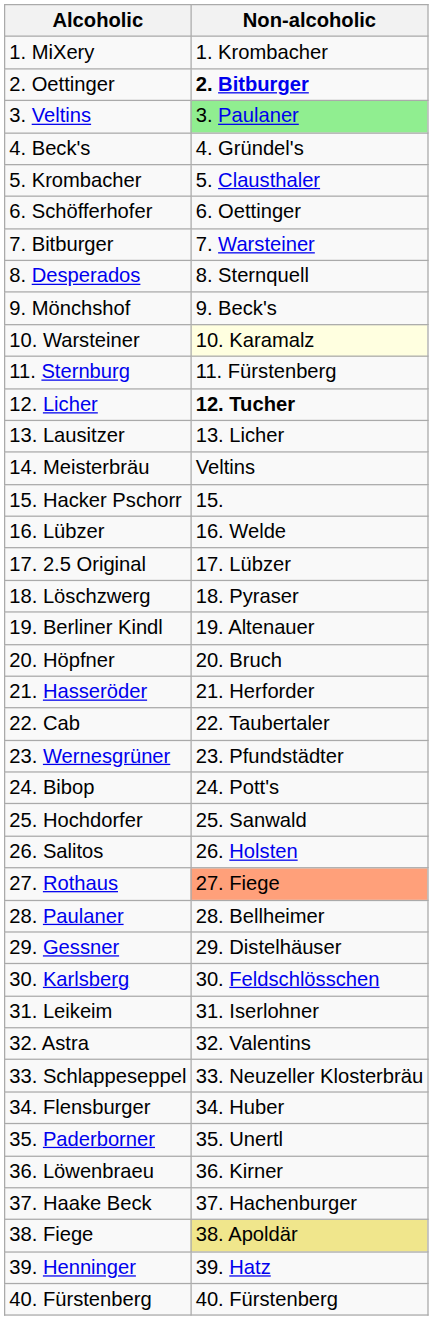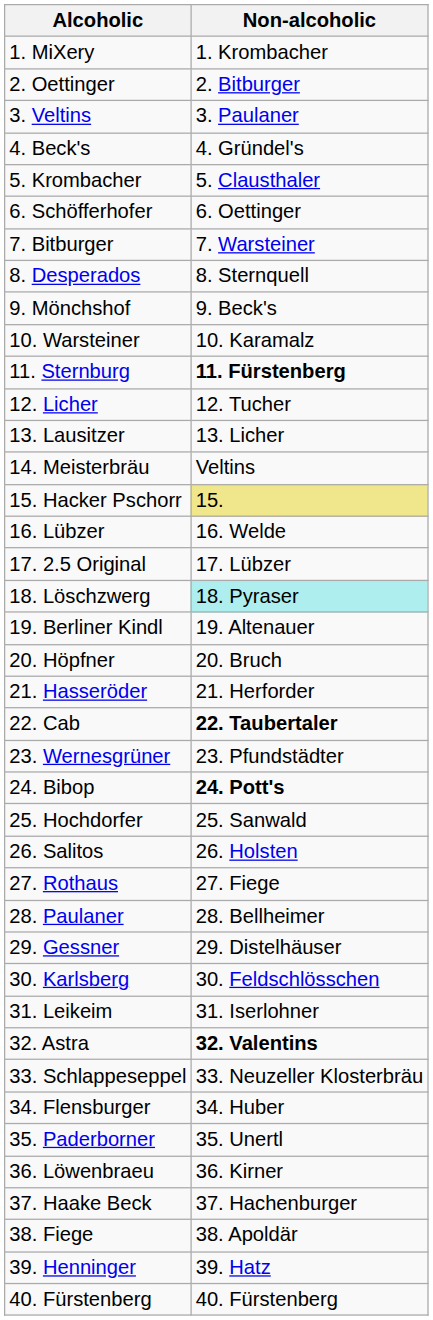2. Oettinger | Non-alcoholic: bold -> normal
3. Veltins | Non-alcoholic: lightgreen background -> no background
10. Warsteiner | Non-alcoholic: lightyellow background -> no background
11. Sternburg | Non-alcoholic: normal -> bold
12. Licher | Non-alcoholic: bold -> normal
15. Hacker Pschorr | Non-alcoholic: no background -> khaki background
18. Löschzwerg | Non-alcoholic: no background -> paleturquoise background
22. Cab | Non-alcoholic: normal -> bold
24. Bibop | Non-alcoholic: normal -> bold
27. Rothaus | Non-alcoholic: lightsalmon background -> no background
32. Astra | Non-alcoholic: normal -> bold
38. Fiege | Non-alcoholic: khaki background -> no background
